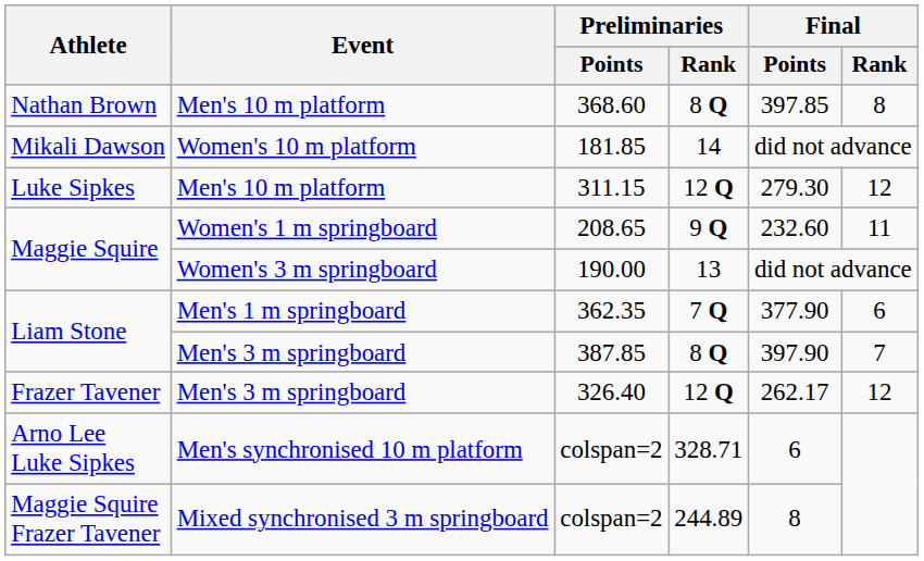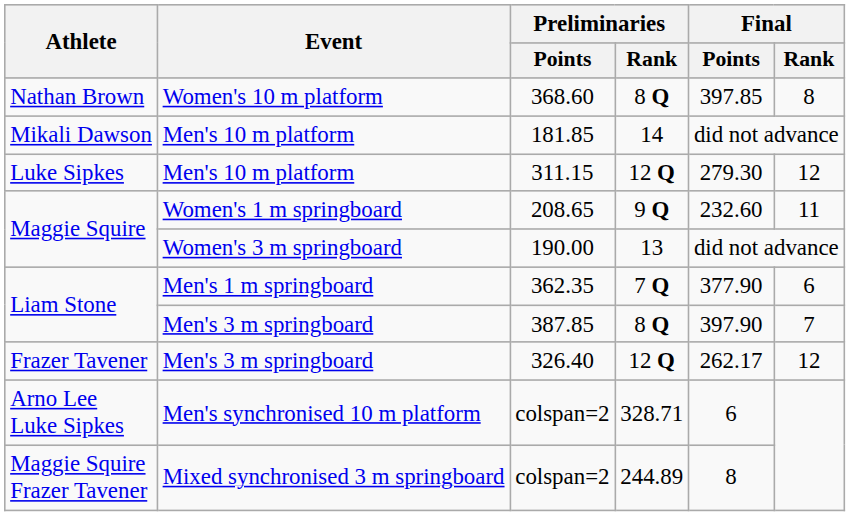368.60 | Event: Men's 10 m platform -> Women's 10 m platform
181.85 | Event: Women's 10 m platform -> Men's 10 m platform
